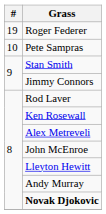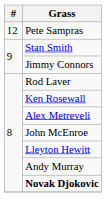- row: 19 | Roger Federer
Pete Sampras | #: 10 -> 12
